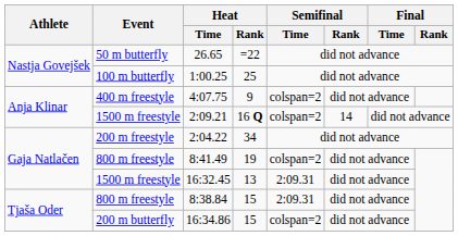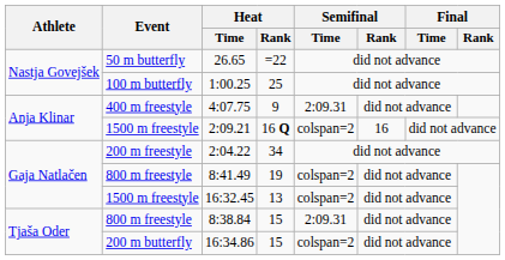4:07.75 | Semifinal / Time: colspan=2 -> 2:09.31
2:09.21 | Semifinal / Rank: 14 -> 16
16:32.45 | Semifinal / Time: 2:09.31 -> colspan=2
